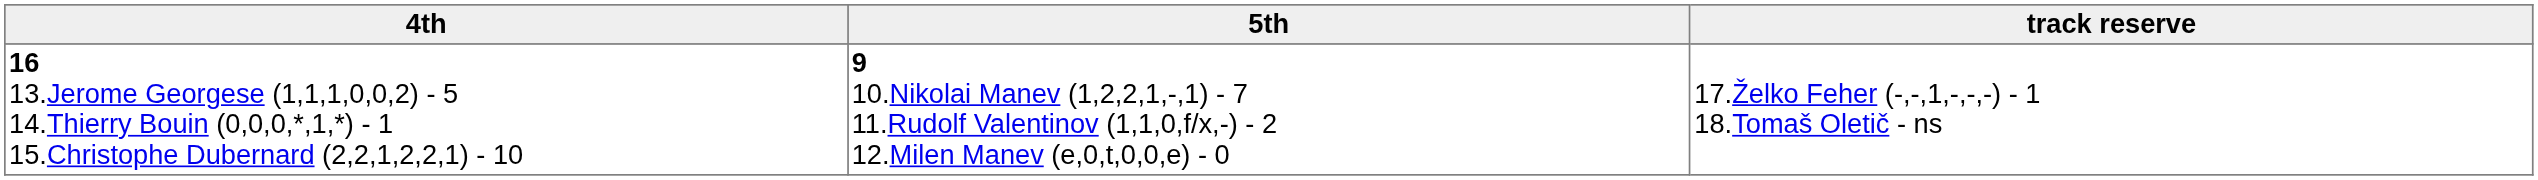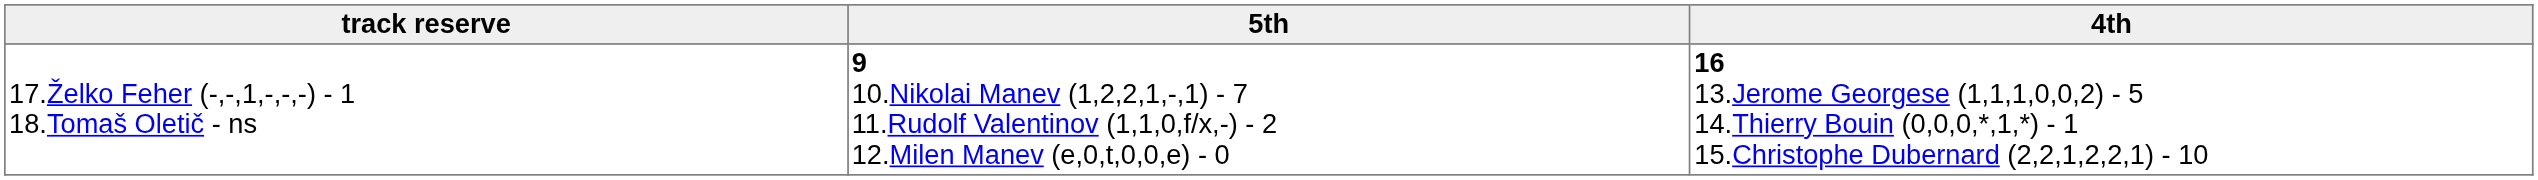columns swapped: 4th <-> track reserve
